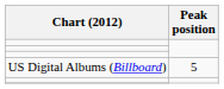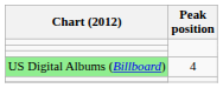row 5 | Chart (2012): no background -> lightgreen background
row 5 | Peak position: 5 -> 4
